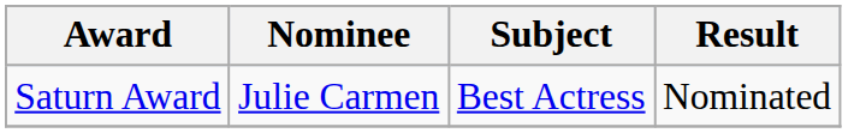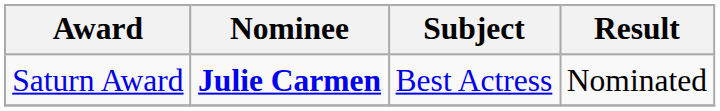Saturn Award | Nominee: normal -> bold
